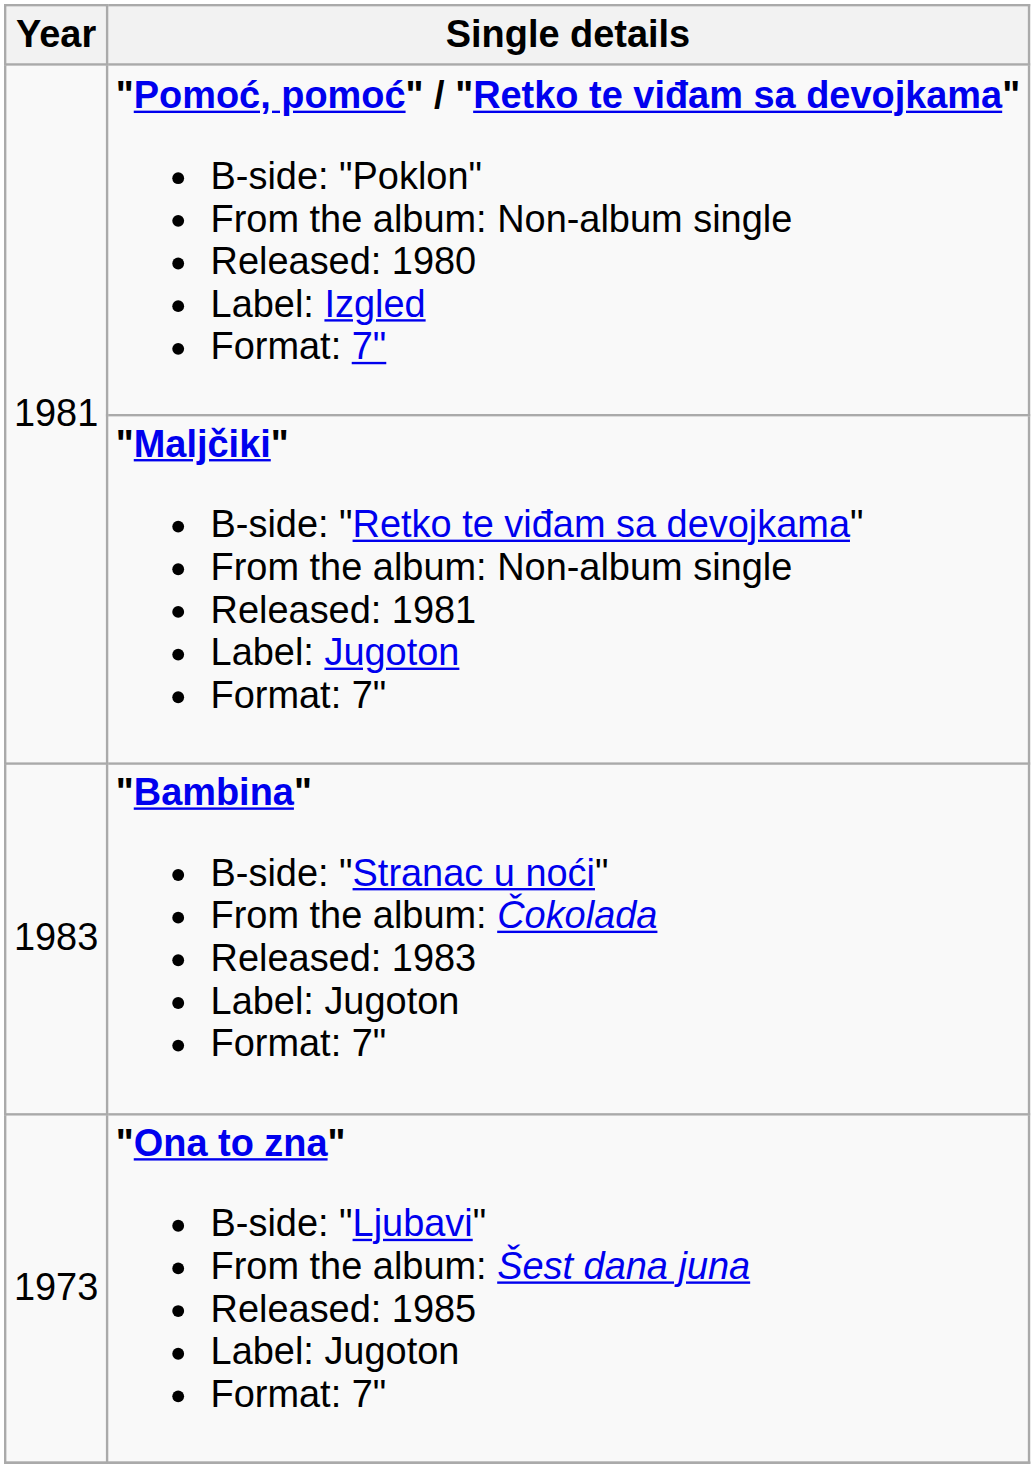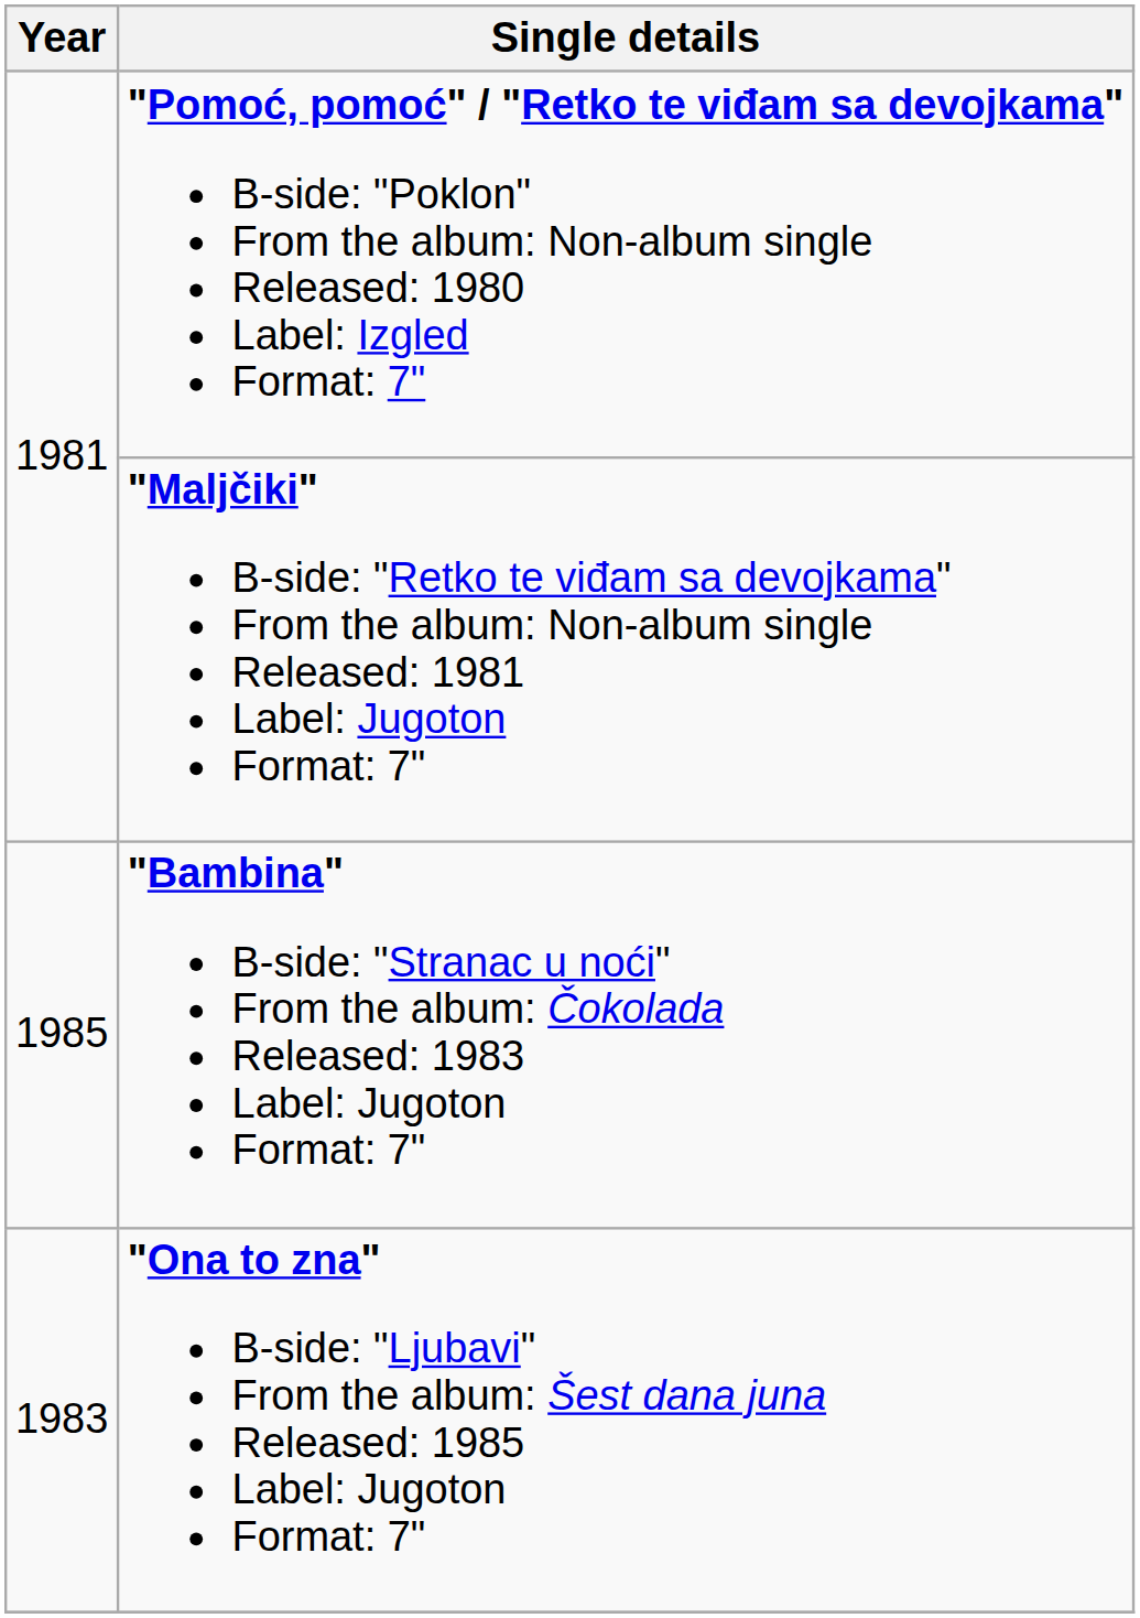row 4 | Year: 1983 -> 1985
row 5 | Year: 1973 -> 1983
